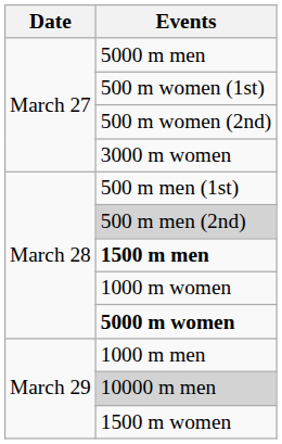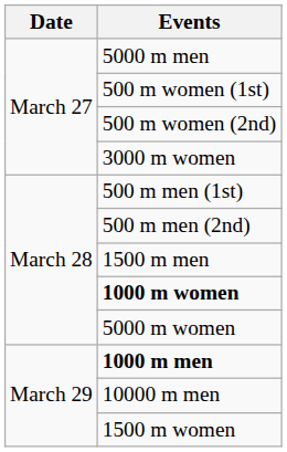500 m men (2nd) | Events: lightgrey background -> no background
1500 m men | Events: bold -> normal
1000 m women | Events: normal -> bold
5000 m women | Events: bold -> normal
1000 m men | Events: normal -> bold
10000 m men | Events: lightgrey background -> no background
